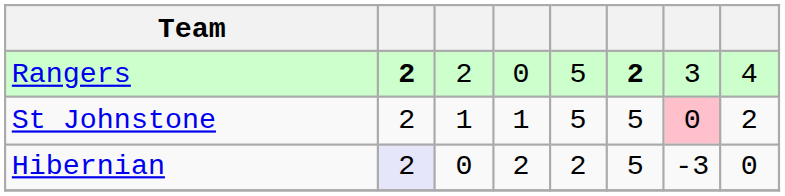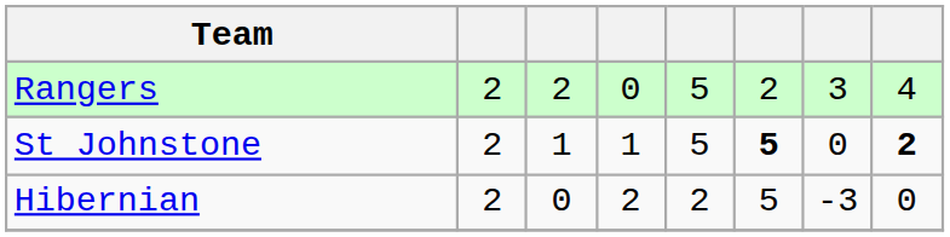Rangers | column 2: bold -> normal
Rangers | column 6: bold -> normal
St Johnstone | column 6: normal -> bold
St Johnstone | column 7: pink background -> no background
St Johnstone | column 8: normal -> bold
Hibernian | column 2: lavender background -> no background
